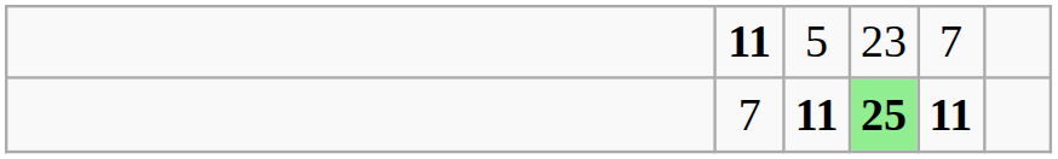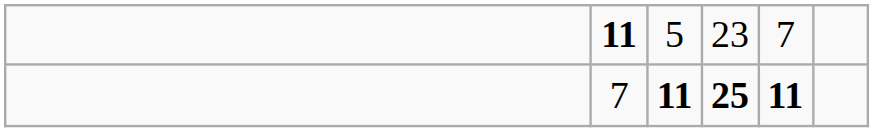row 2 | column 4: lightgreen background -> no background
